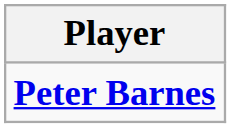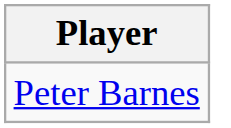row 2 | column 1: bold -> normal
